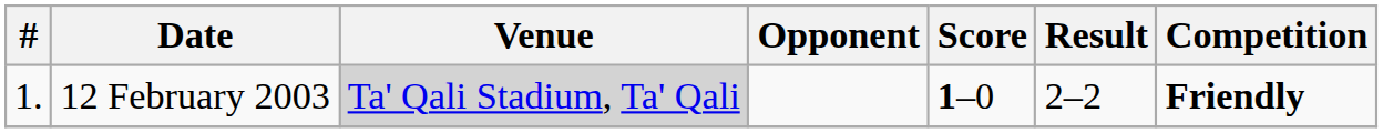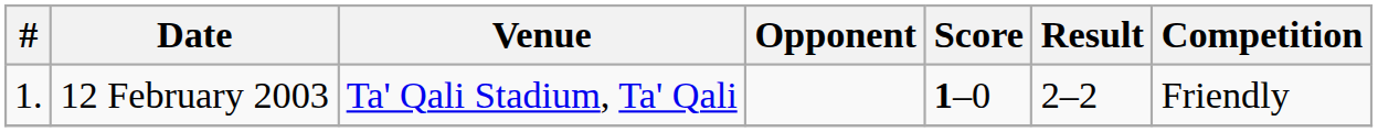12 February 2003 | Venue: lightgrey background -> no background
12 February 2003 | Competition: bold -> normal
